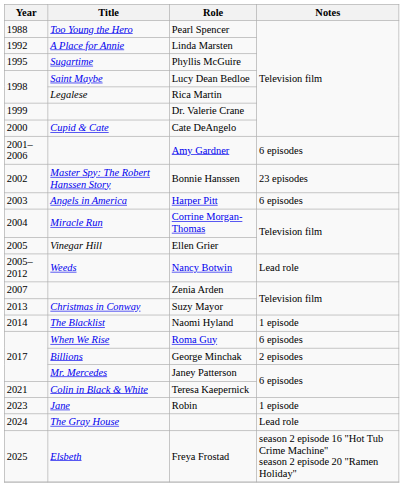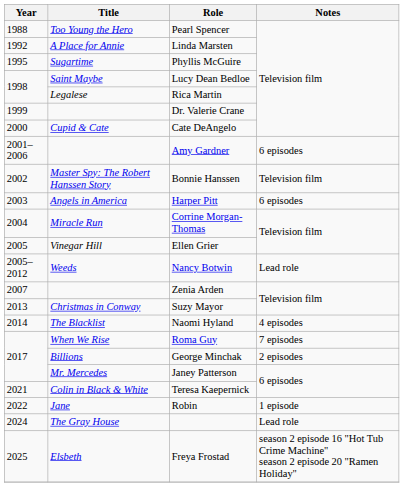Bonnie Hanssen | Notes: 23 episodes -> Television film
Naomi Hyland | Notes: 1 episode -> 4 episodes
Roma Guy | Notes: 6 episodes -> 7 episodes
Robin | Year: 2023 -> 2022
